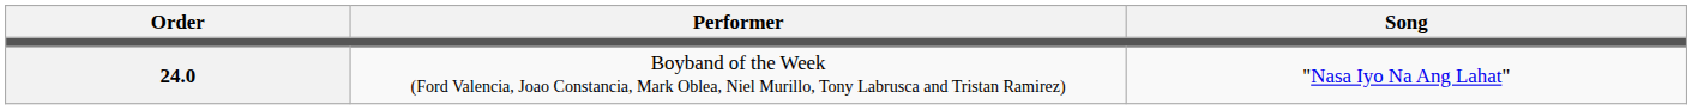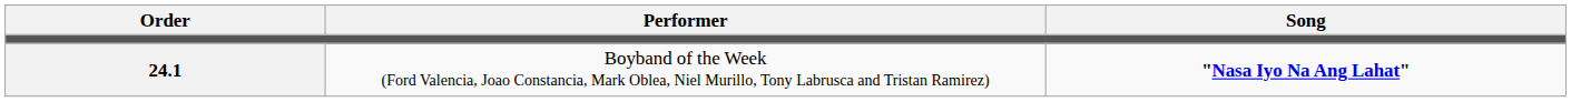row 3 | Order: 24.0 -> 24.1
row 3 | Song: normal -> bold
